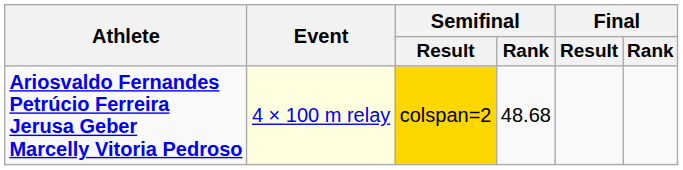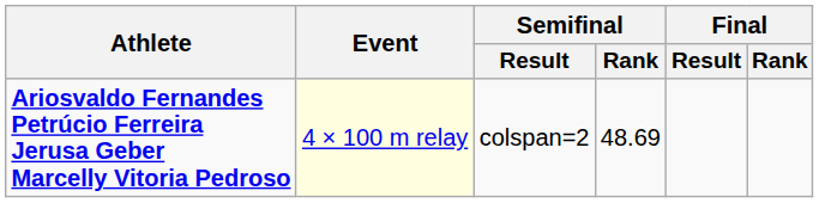row 3 | Semifinal / Result: gold background -> no background
row 3 | Semifinal / Rank: 48.68 -> 48.69
